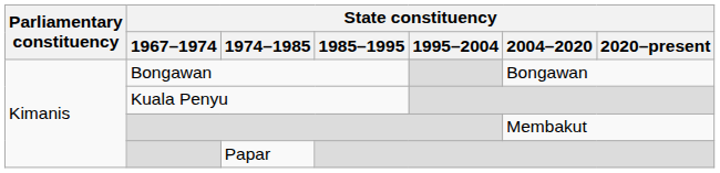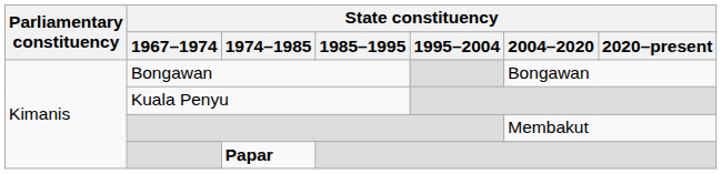Papar | State constituency / 1974–1985: normal -> bold
